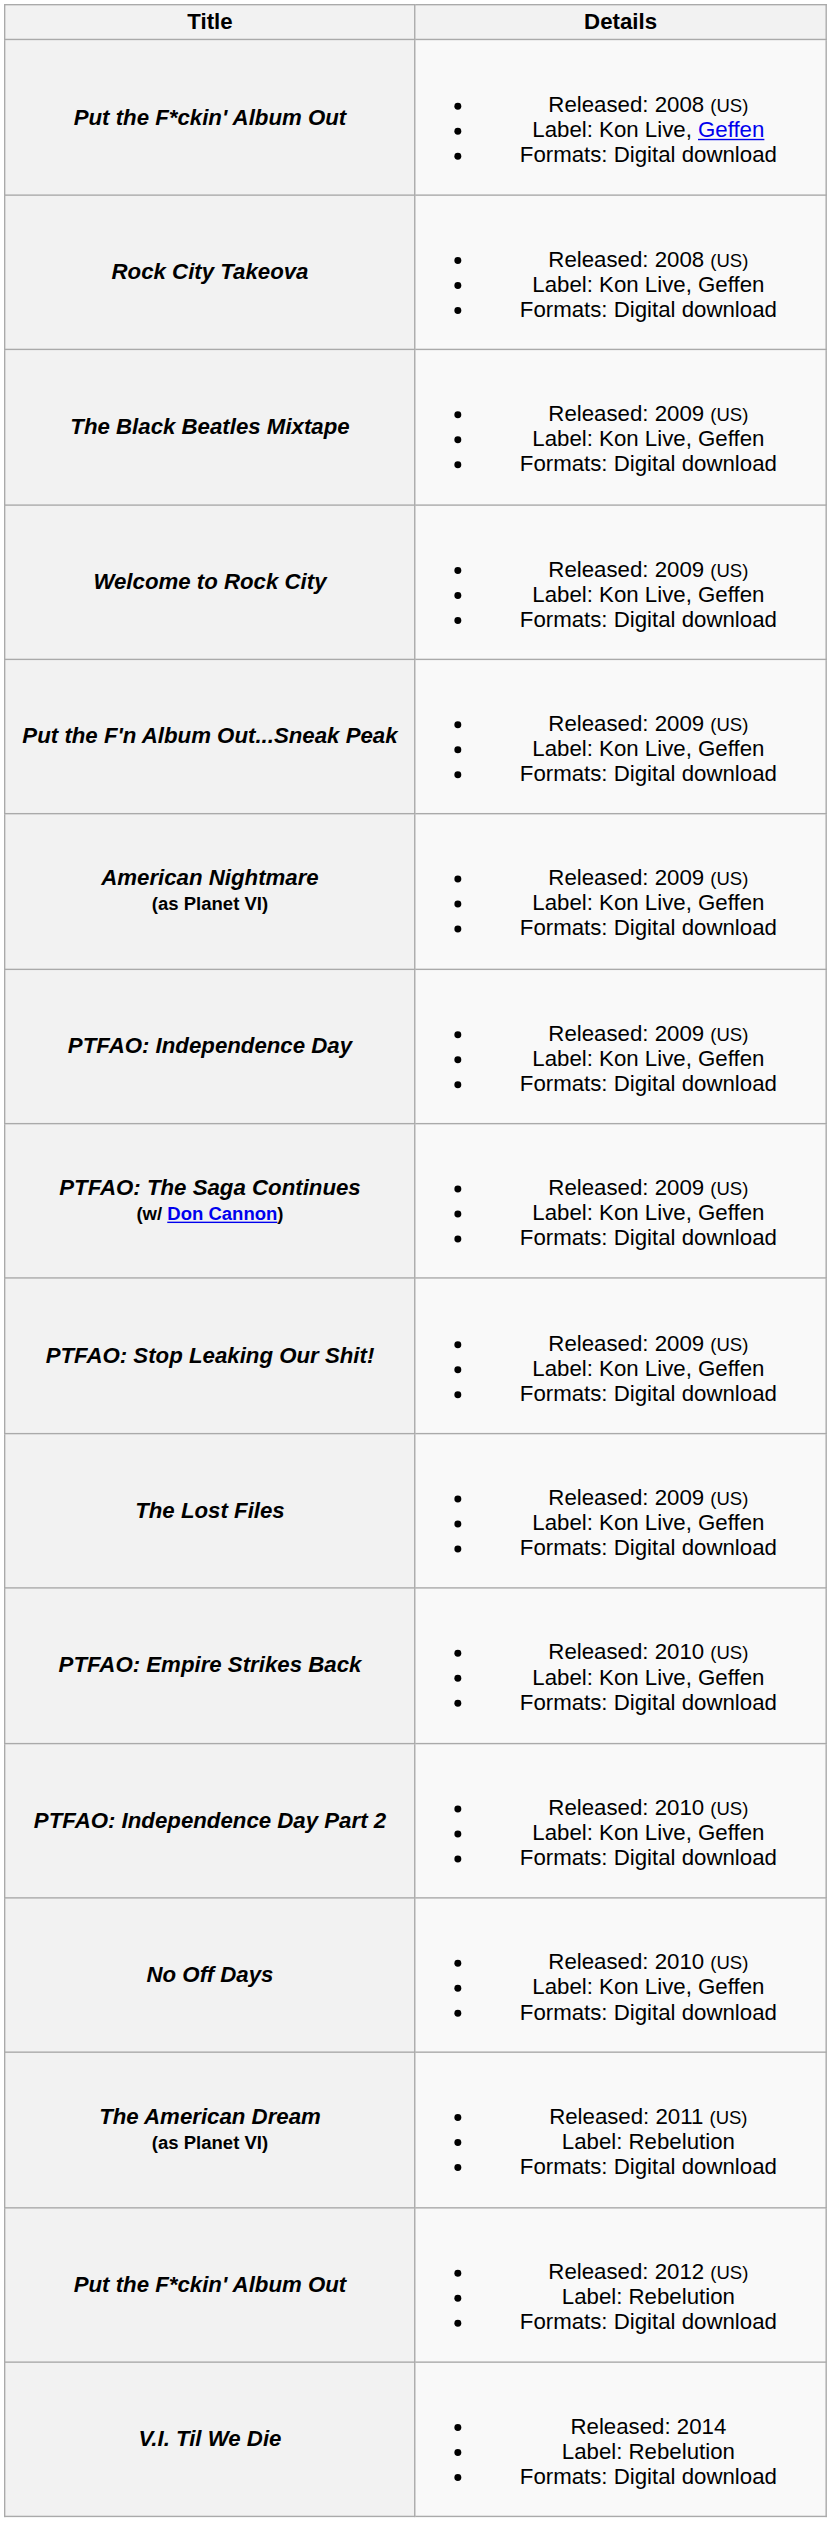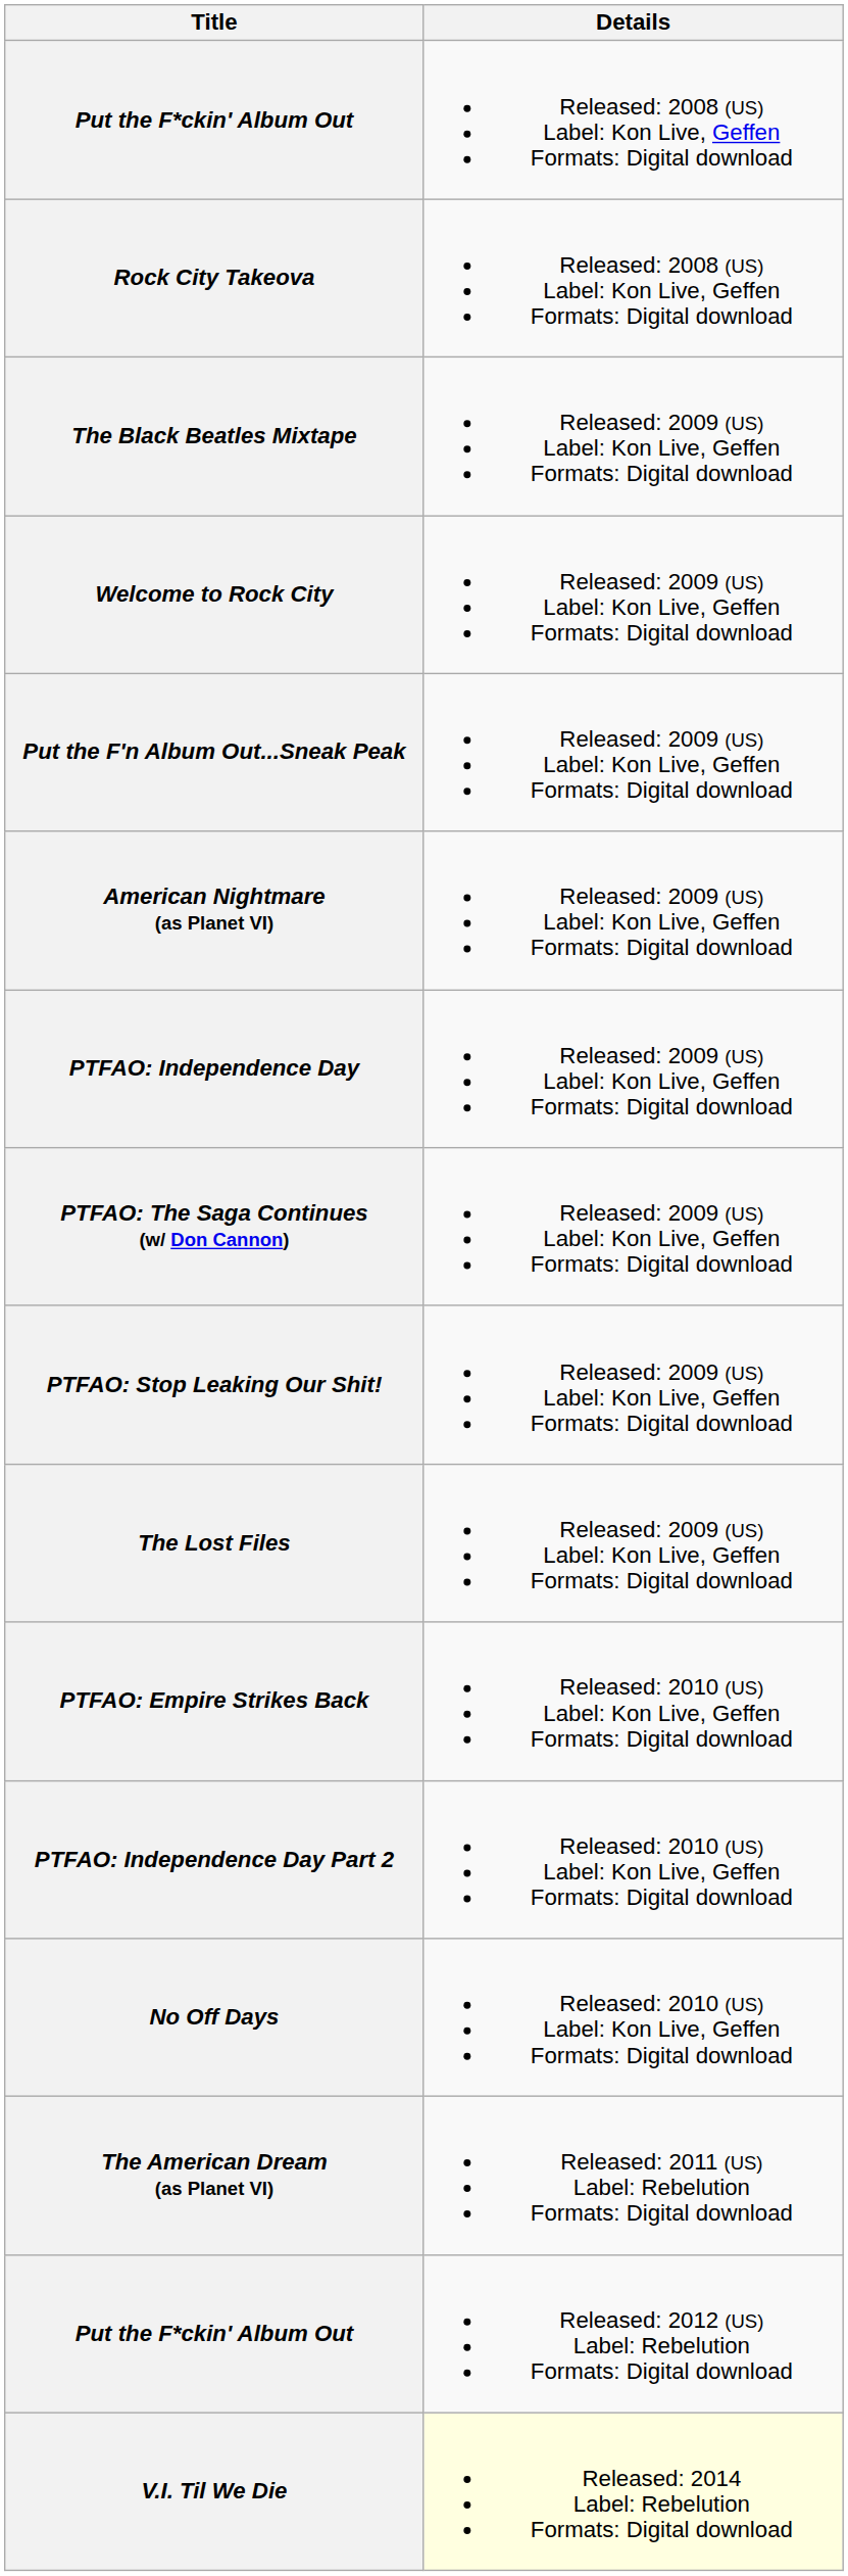row 17 | Details: no background -> lightyellow background
